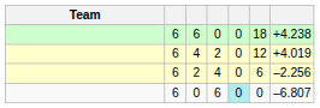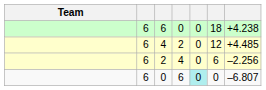row 3 | column 7: +4.019 -> +4.485
